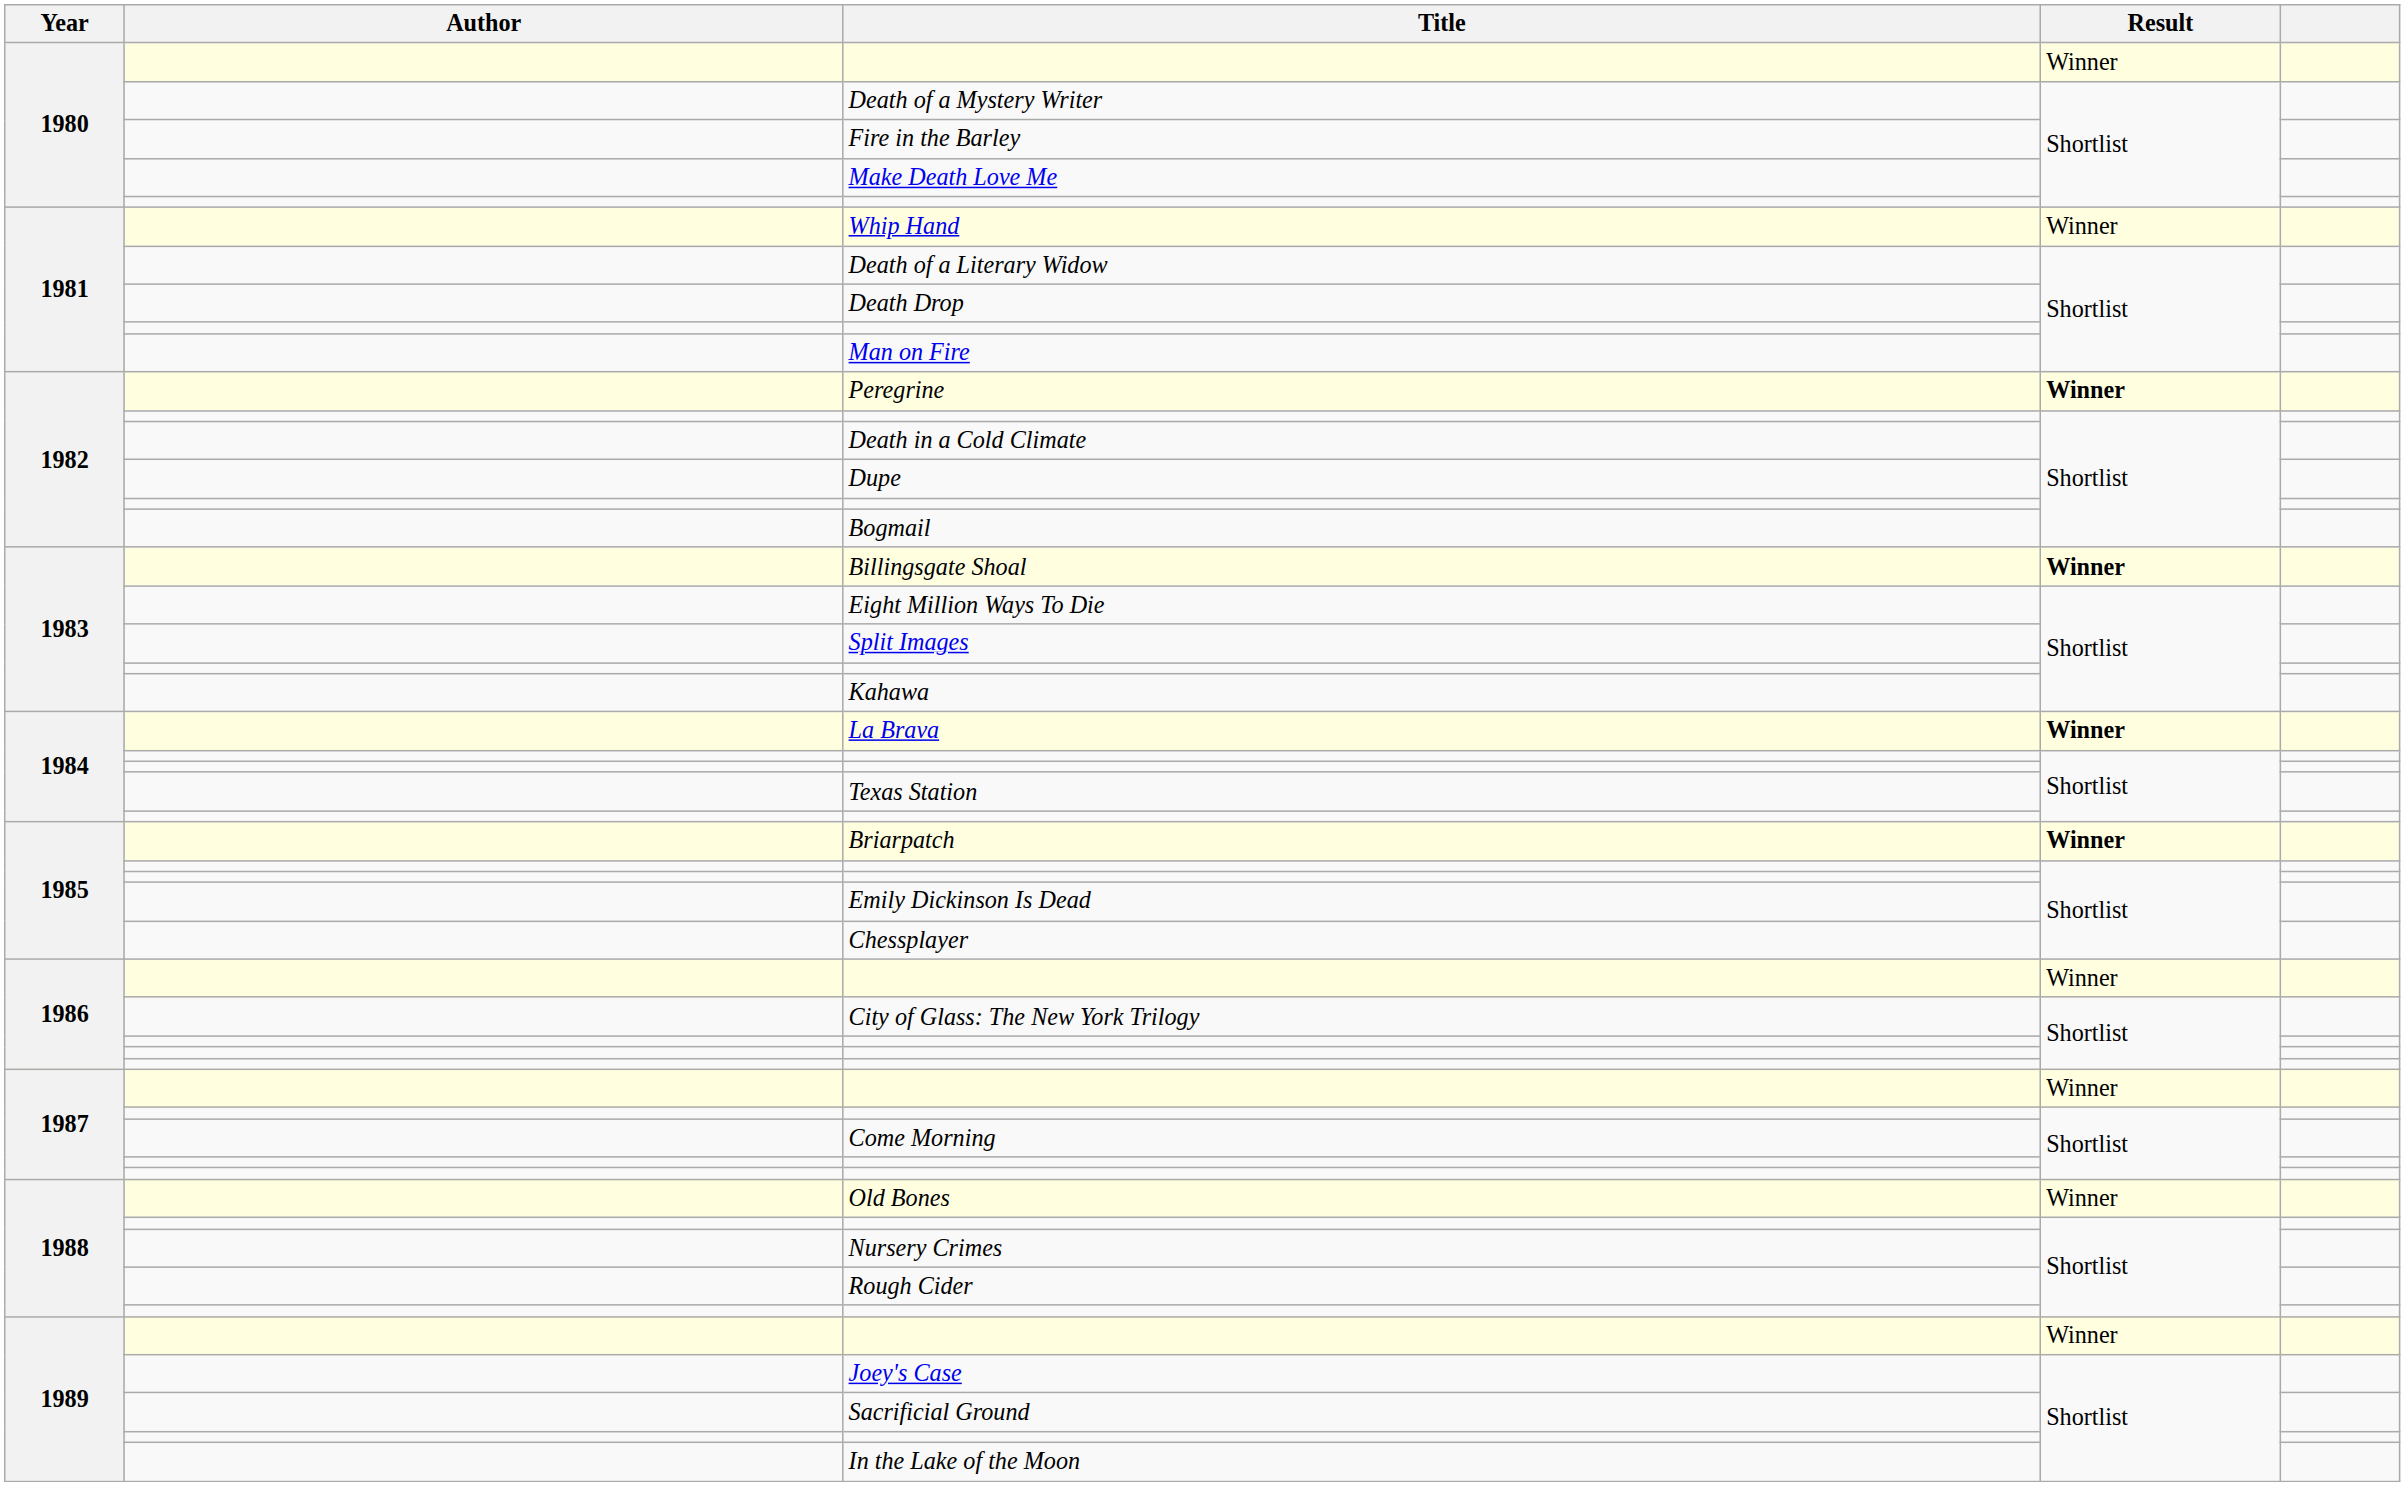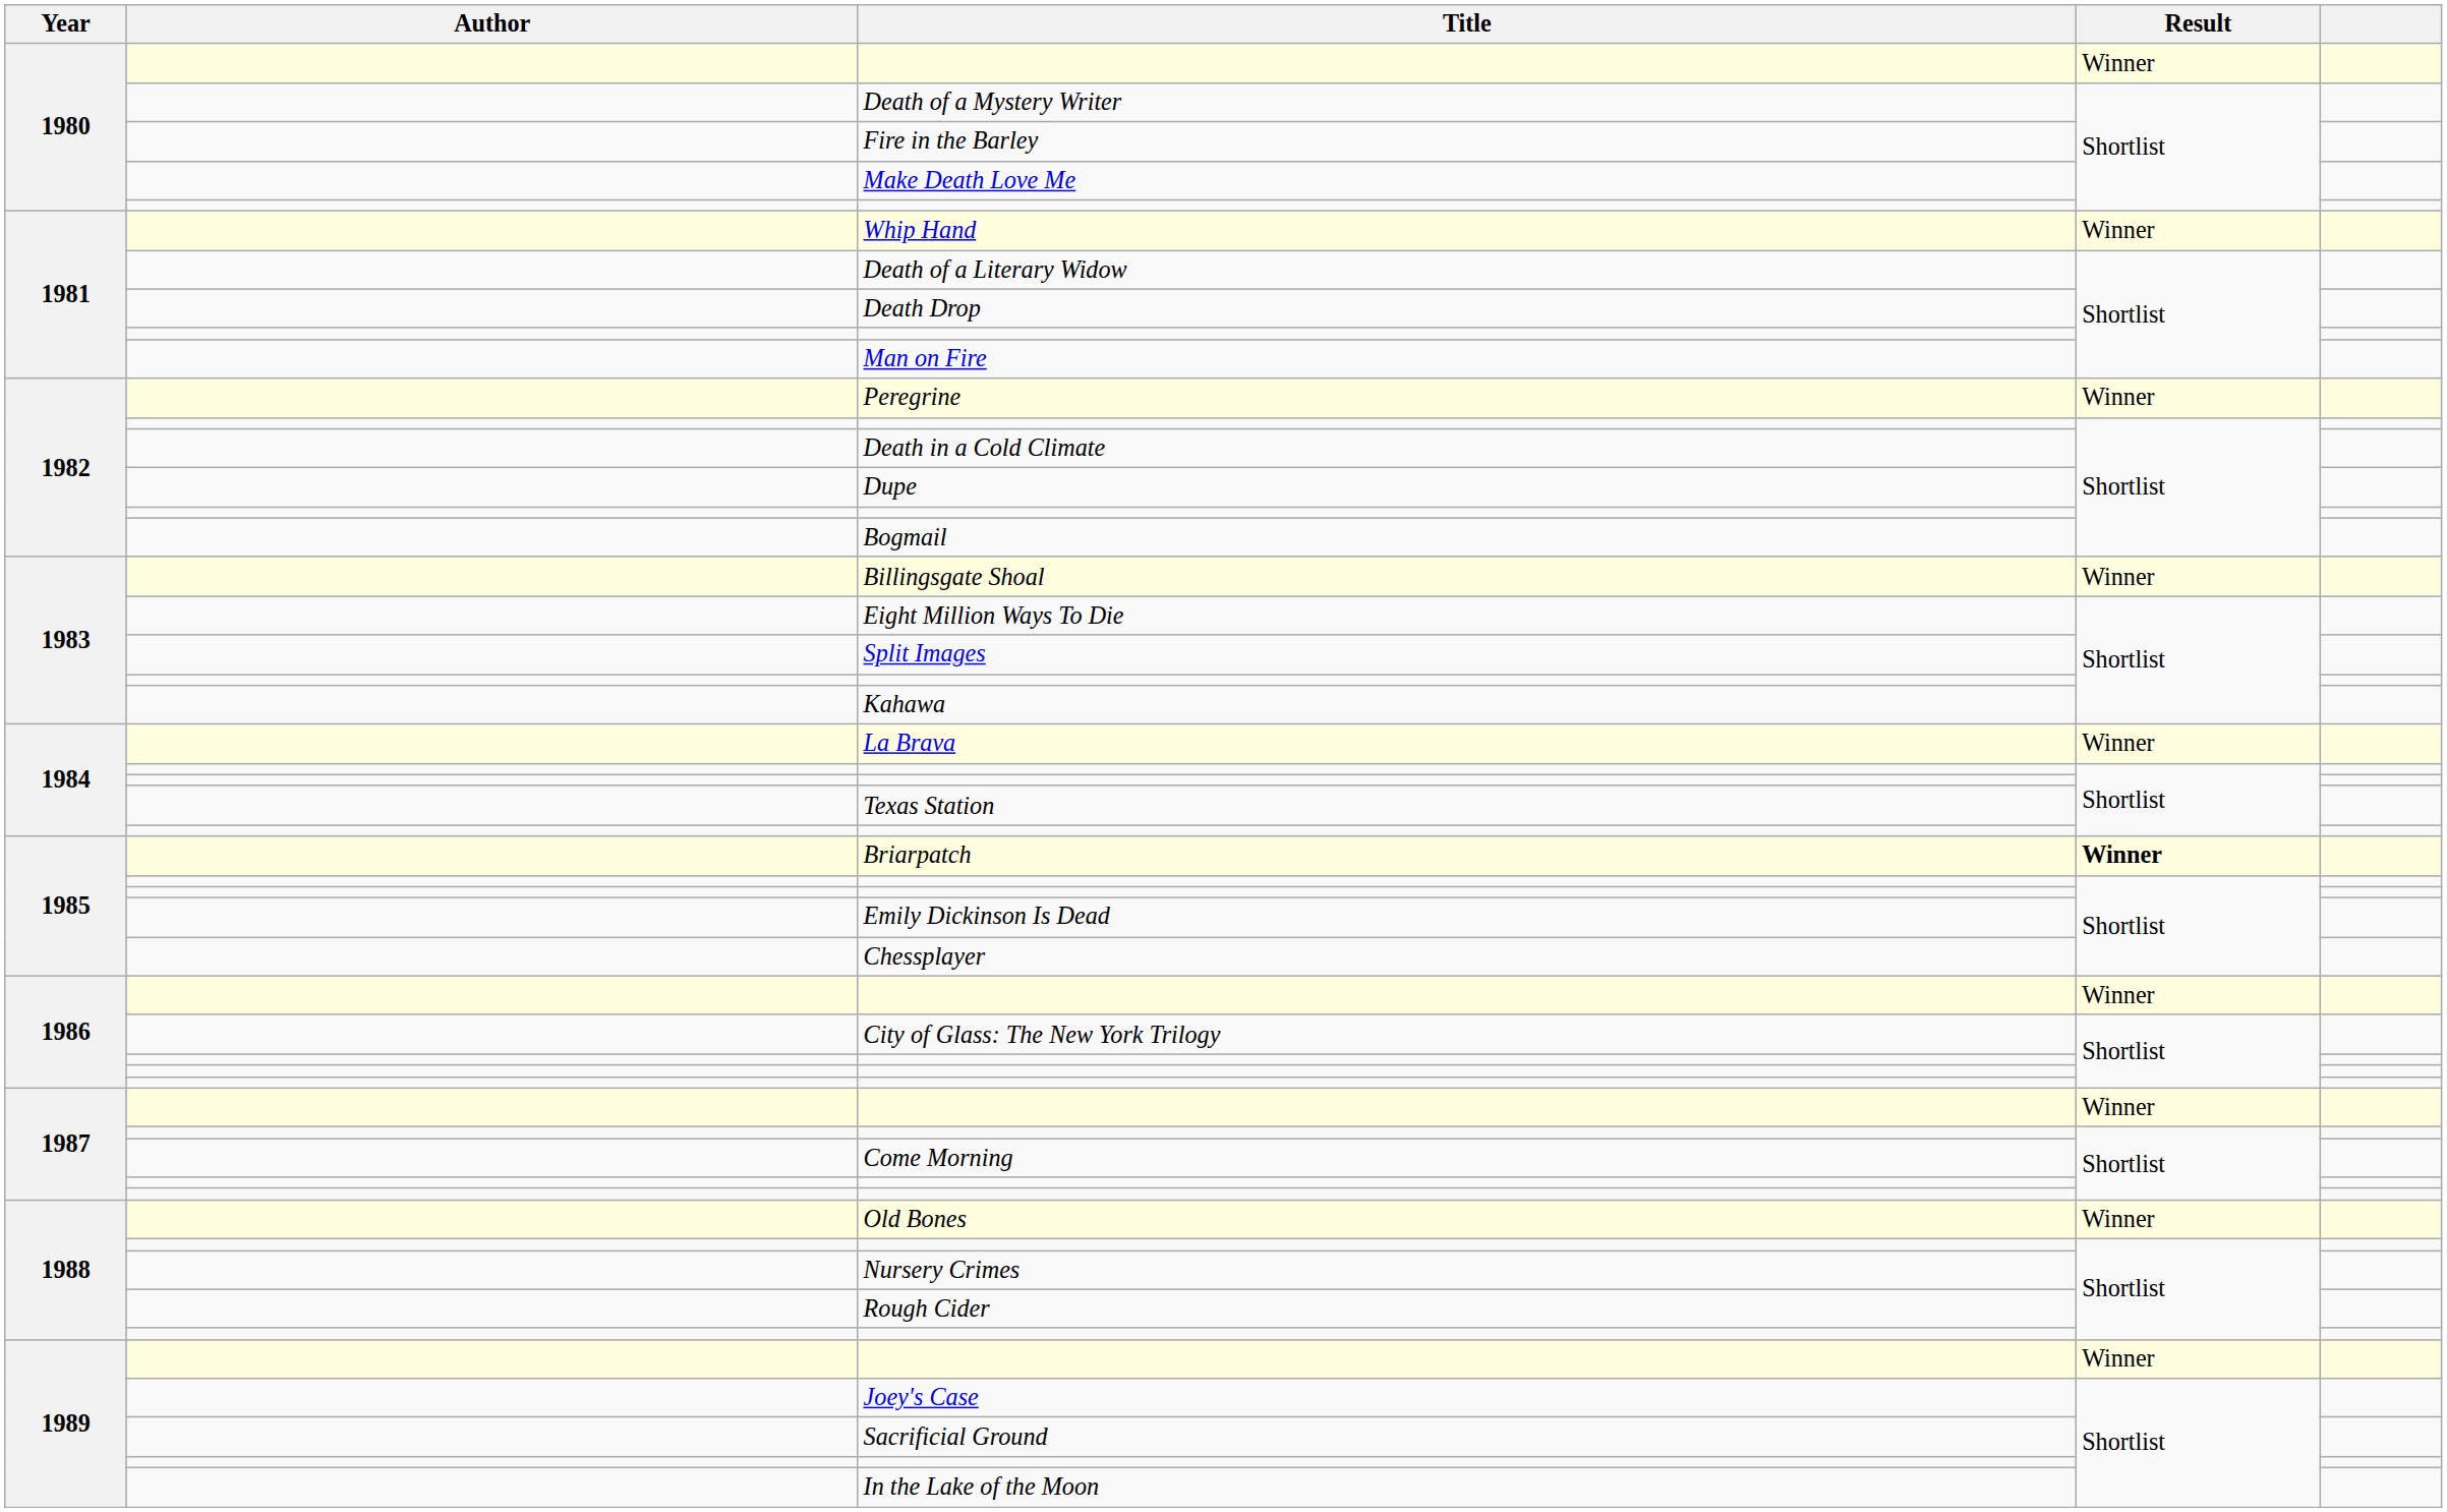Peregrine | Result: bold -> normal
Billingsgate Shoal | Result: bold -> normal
La Brava | Result: bold -> normal
